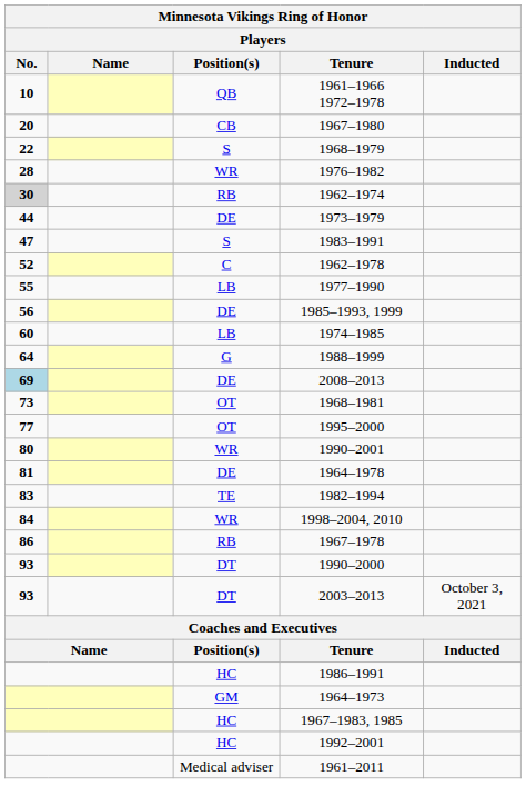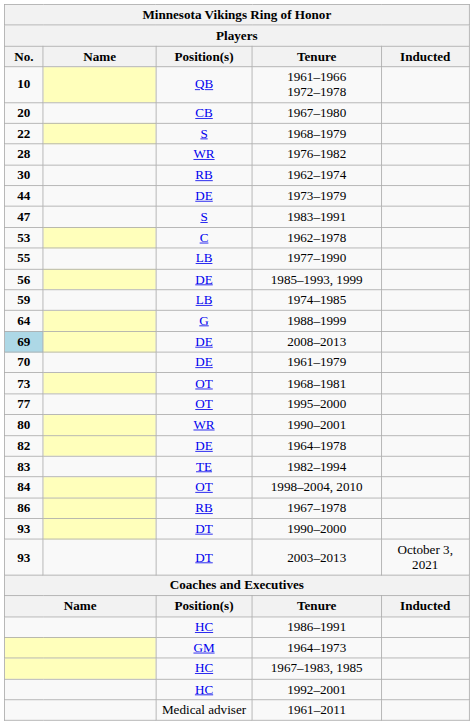1962–1974 | No.: lightgrey background -> no background
1962–1978 | No.: 52 -> 53
1974–1985 | No.: 60 -> 59
+ row: 70 | DE | 1961–1979
1964–1978 | No.: 81 -> 82
1998–2004, 2010 | Position(s): WR -> OT
